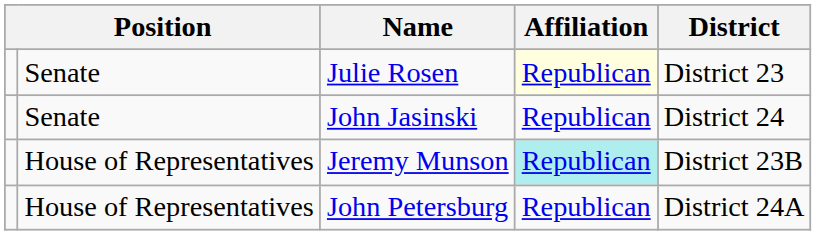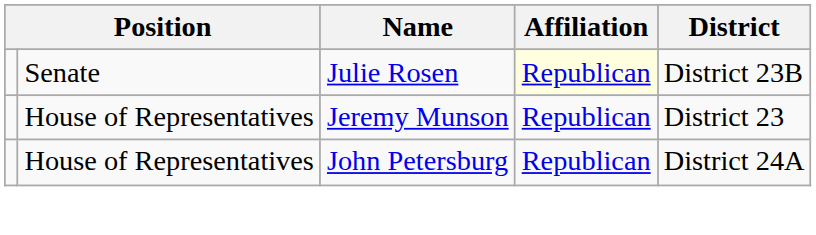Julie Rosen | District: District 23 -> District 23B
- row: Senate | John Jasinski | Republican | District 24
Jeremy Munson | Affiliation: paleturquoise background -> no background
Jeremy Munson | District: District 23B -> District 23
